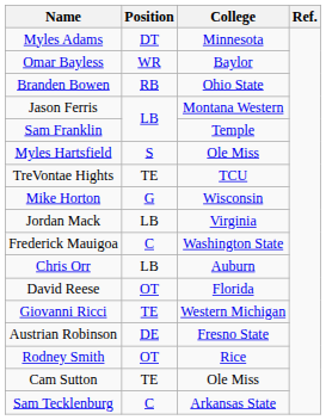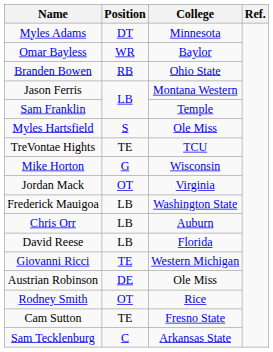Jordan Mack | Position: LB -> OT
Frederick Mauigoa | Position: C -> LB
David Reese | Position: OT -> LB
Austrian Robinson | College: Fresno State -> Ole Miss
Cam Sutton | College: Ole Miss -> Fresno State
